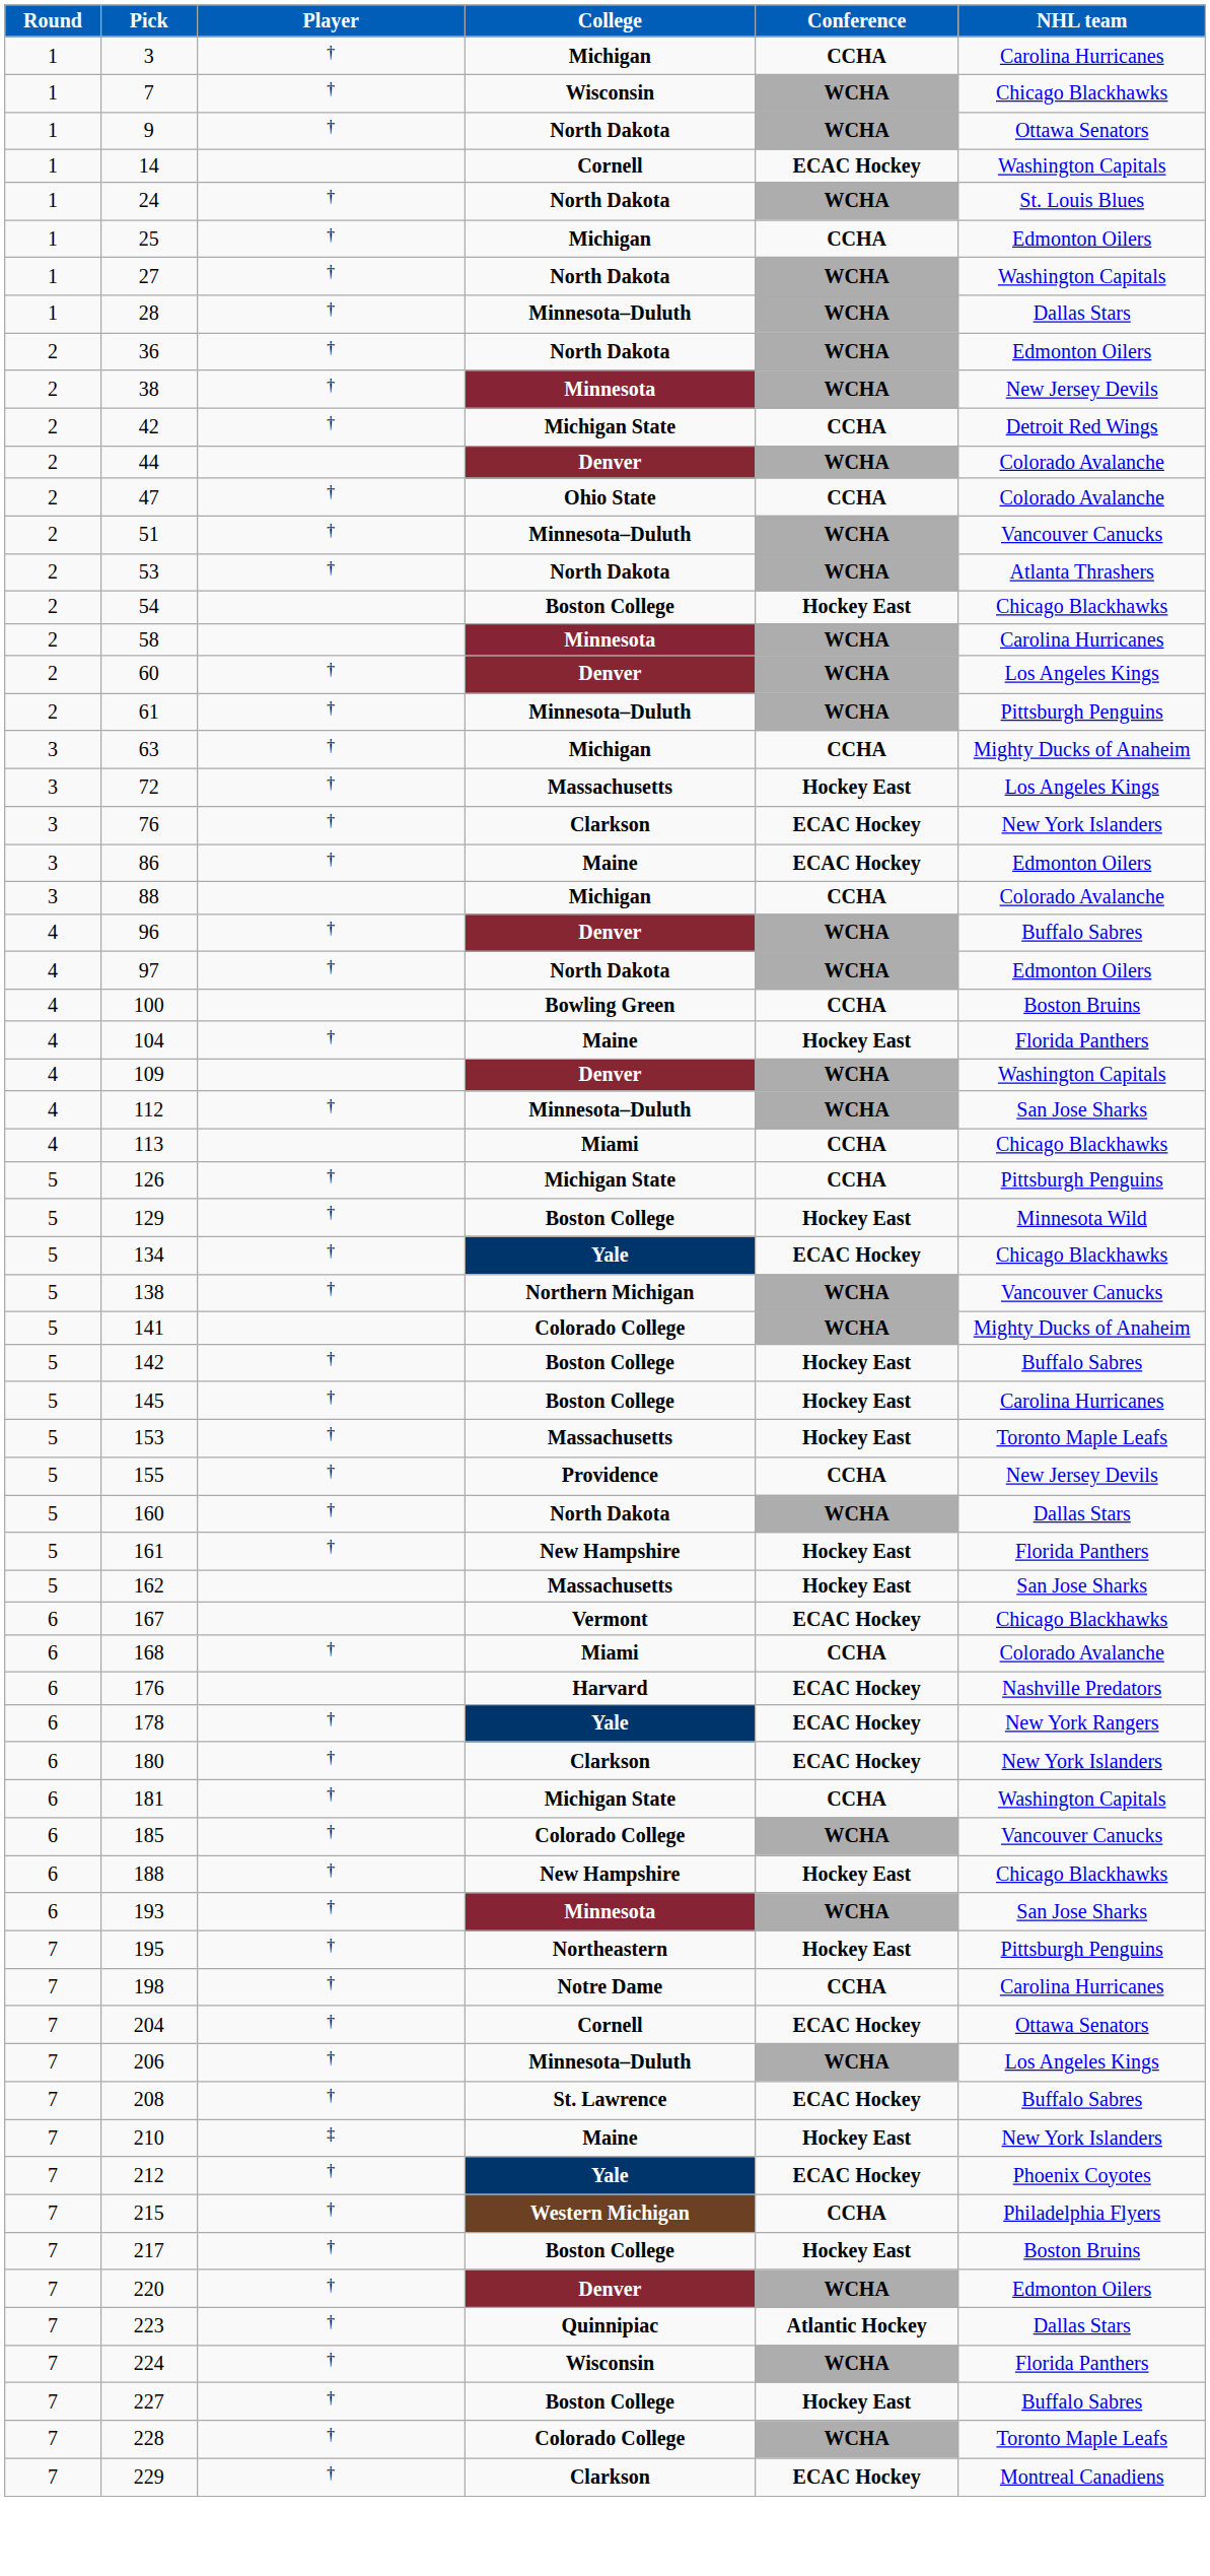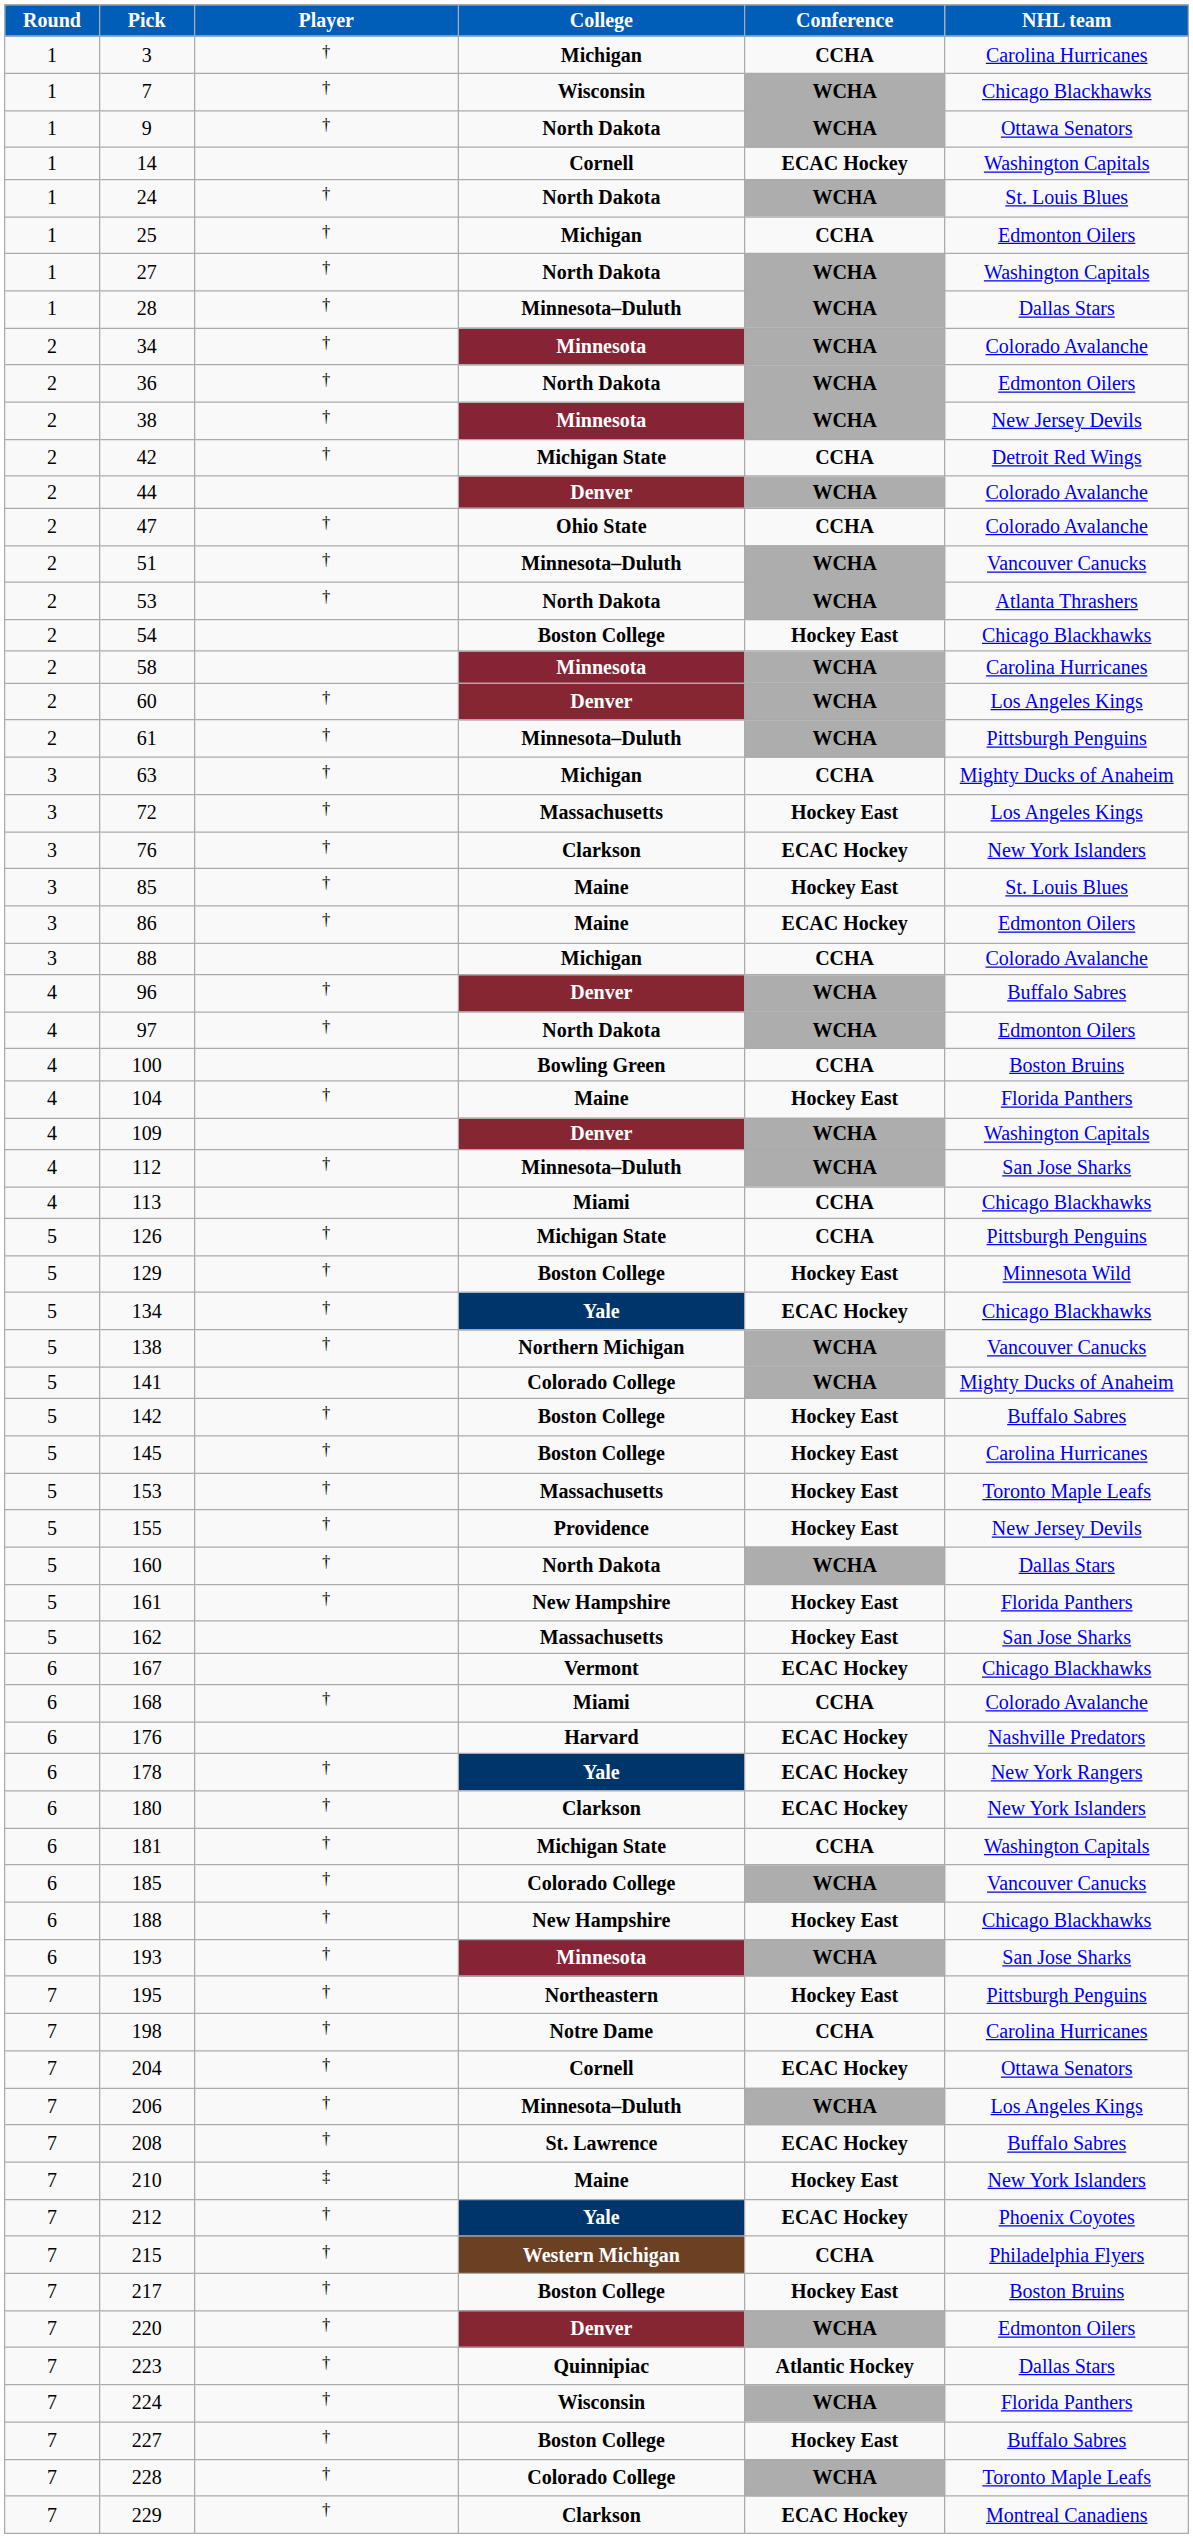+ row: 2 | 34 | † | Minnesota | WCHA | Colorado Avalanche
+ row: 3 | 85 | † | Maine | Hockey East | St. Louis Blues
155 | Conference: CCHA -> Hockey East
